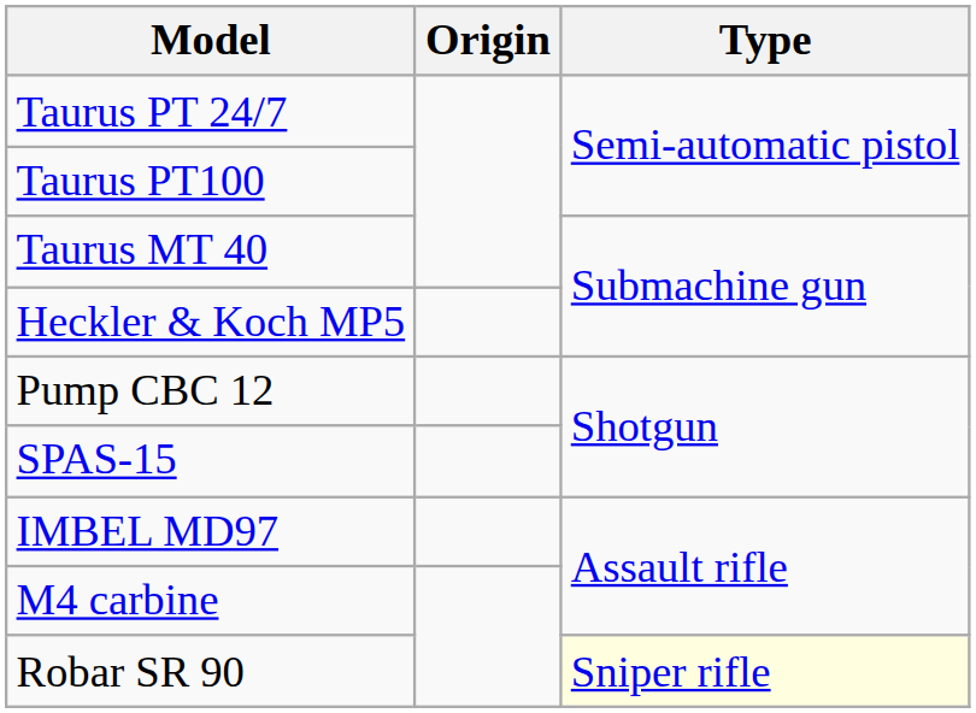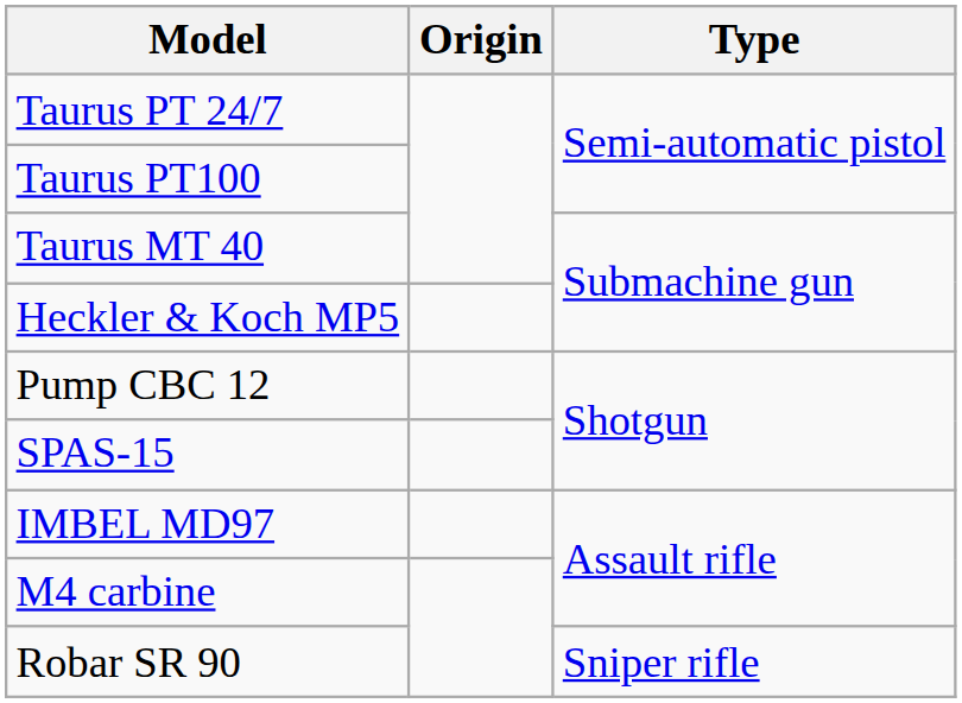Robar SR 90 | Type: lightyellow background -> no background
